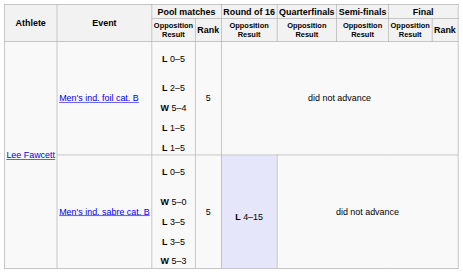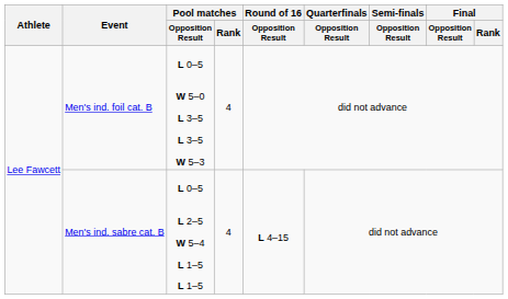Men's ind. foil cat. B | Pool matches / Opposition Result: L 0–5 L 2–5 W 5–4 L 1–5 L 1–5 -> L 0–5 W 5–0 L 3–5 L 3–5 W 5–3
Men's ind. foil cat. B | Pool matches / Rank: 5 -> 4
Men's ind. sabre cat. B | Pool matches / Opposition Result: L 0–5 W 5–0 L 3–5 L 3–5 W 5–3 -> L 0–5 L 2–5 W 5–4 L 1–5 L 1–5
Men's ind. sabre cat. B | Pool matches / Rank: 5 -> 4
Men's ind. sabre cat. B | Round of 16 / Opposition Result: lavender background -> no background
